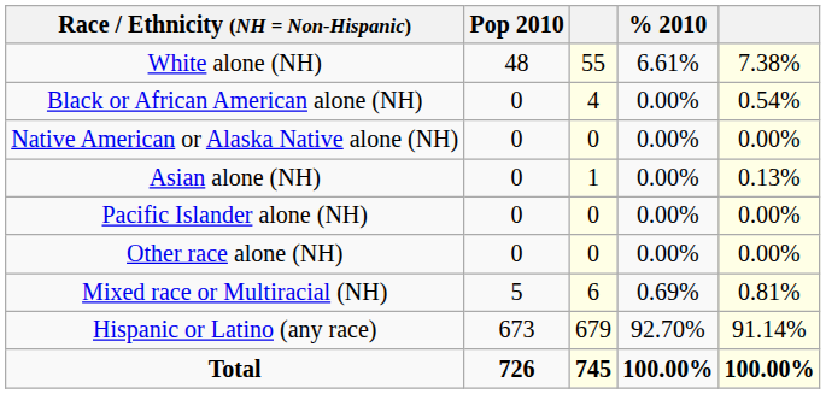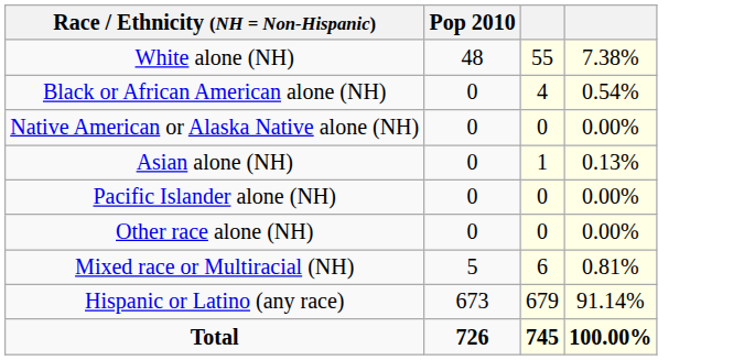- column: % 2010 | 6.61% | 0.00% | 0.00% | 0.00% | 0.00% | 0.00% | 0.69% | 92.70% | 100.00%
